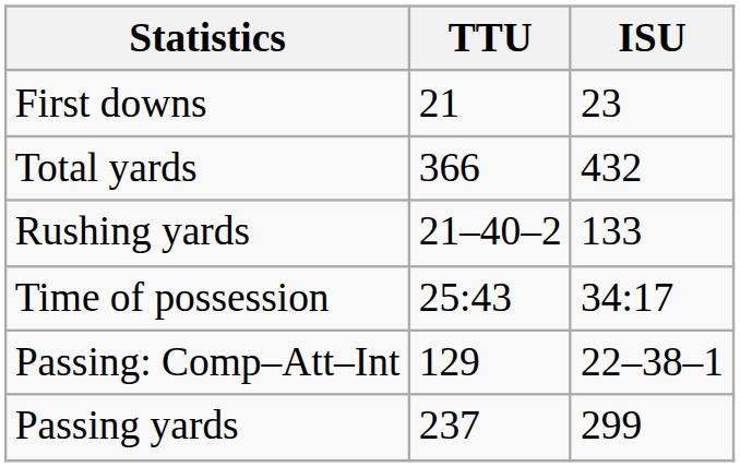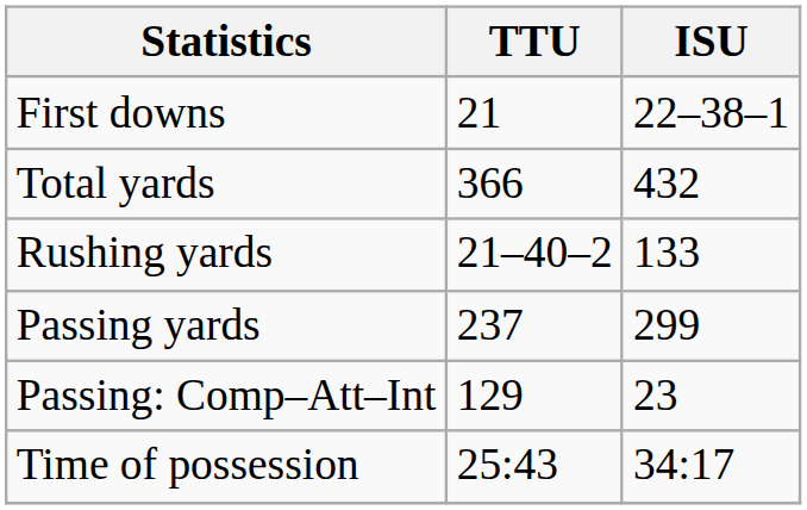First downs | ISU: 23 -> 22–38–1
rows swapped: Passing yards <-> Time of possession
Passing: Comp–Att–Int | ISU: 22–38–1 -> 23
